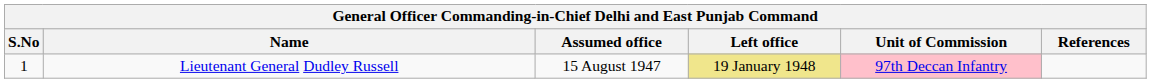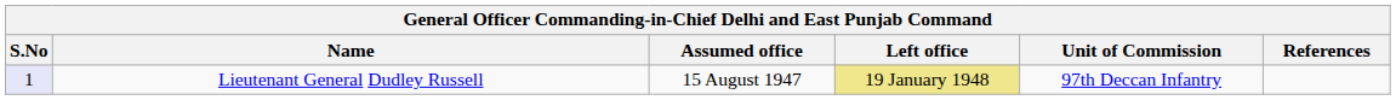Lieutenant General Dudley Russell | S.No: no background -> lavender background
Lieutenant General Dudley Russell | Unit of Commission: pink background -> no background
